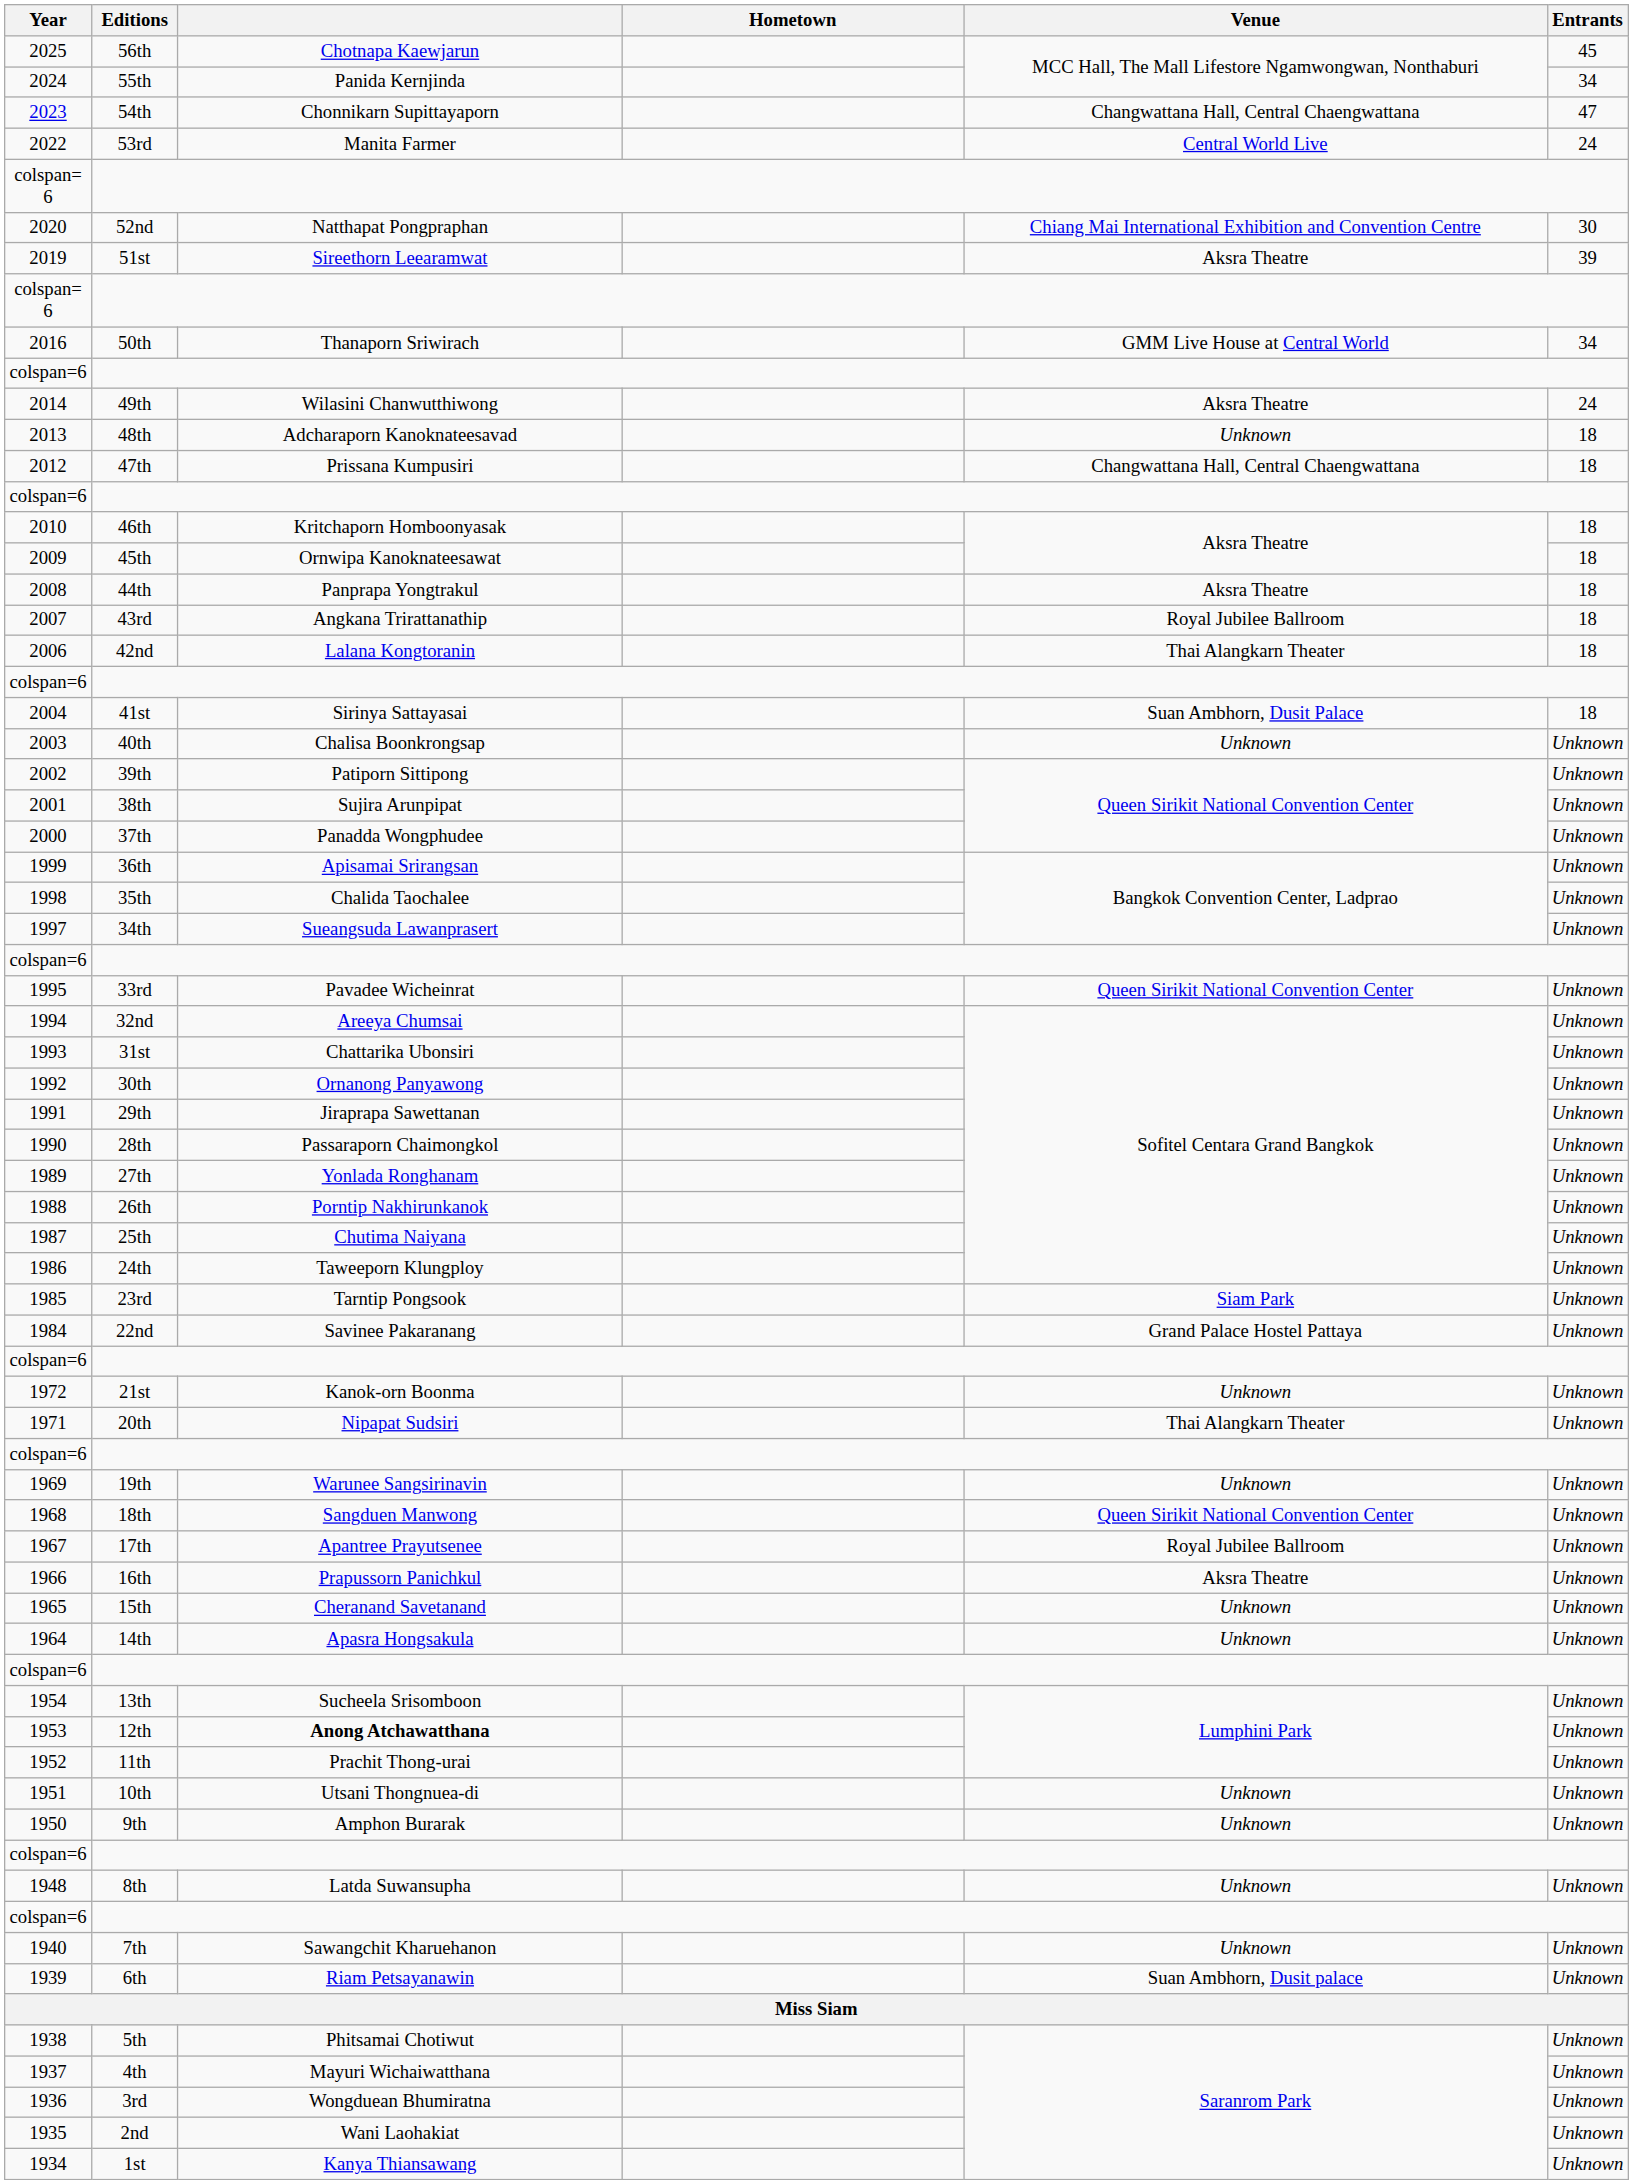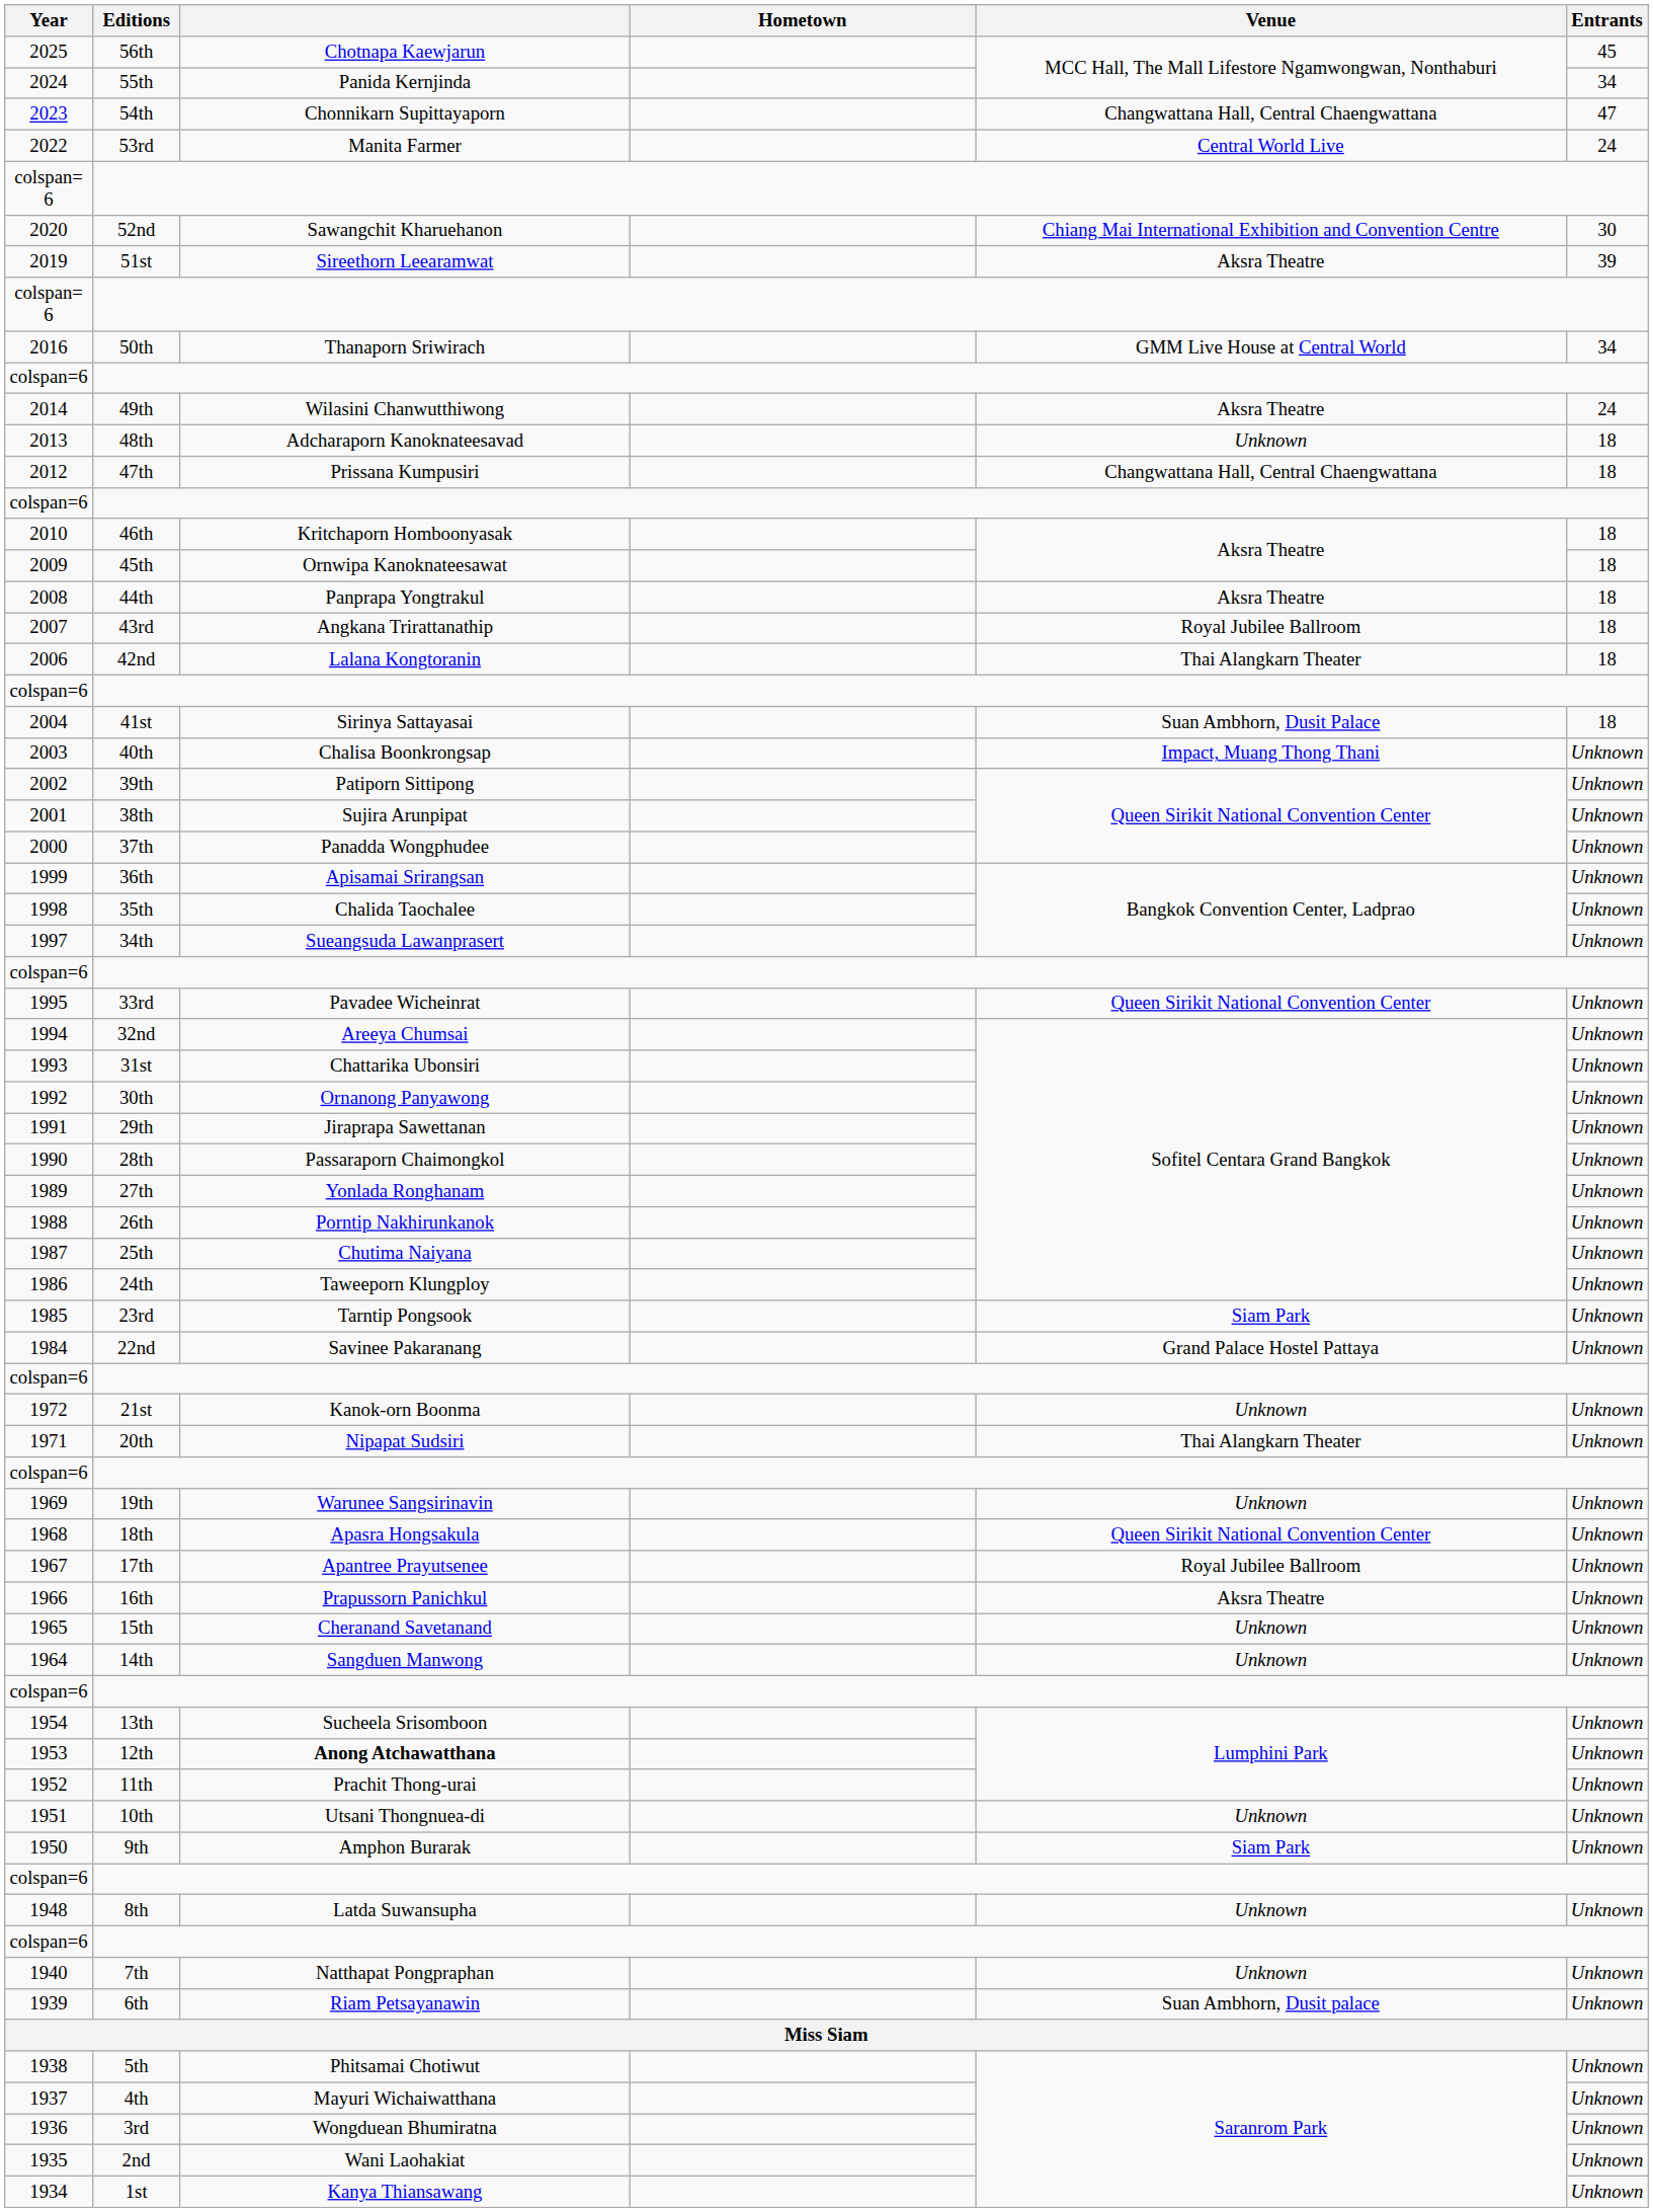2020 | column 3: Natthapat Pongpraphan -> Sawangchit Kharuehanon
2003 | Venue: Unknown -> Impact, Muang Thong Thani
1968 | column 3: Sangduen Manwong -> Apasra Hongsakula
1964 | column 3: Apasra Hongsakula -> Sangduen Manwong
1950 | Venue: Unknown -> Siam Park
1940 | column 3: Sawangchit Kharuehanon -> Natthapat Pongpraphan
